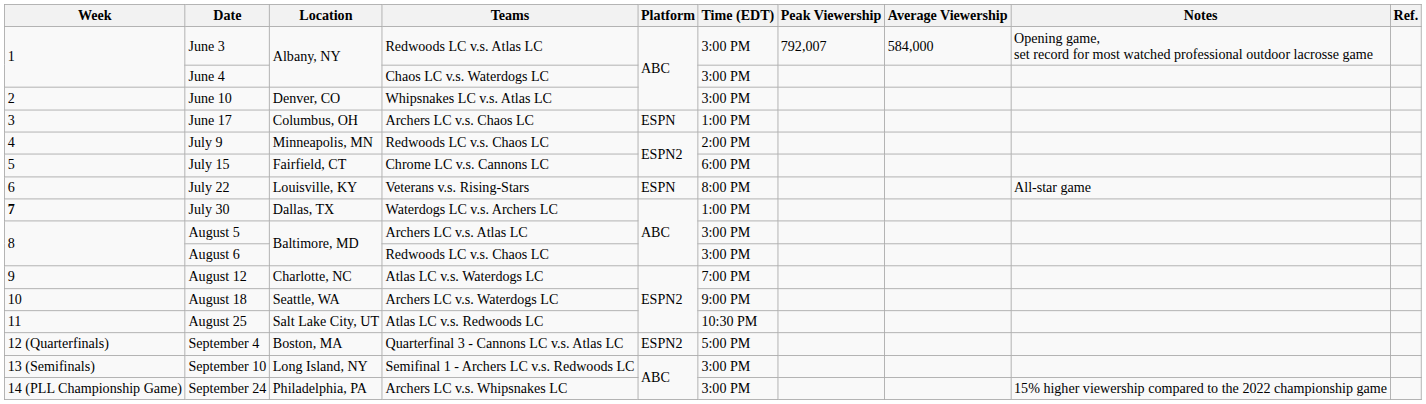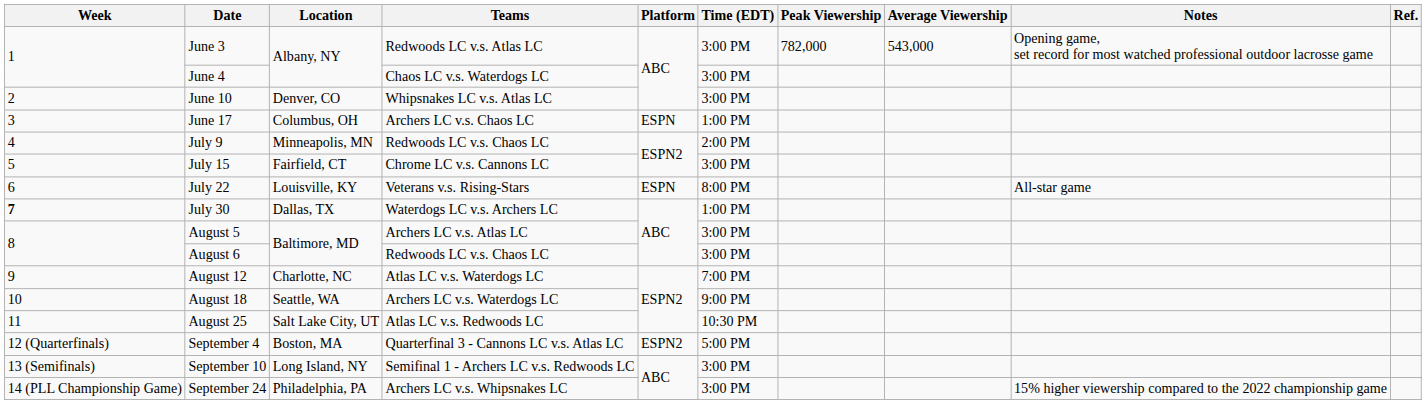June 3 | Peak Viewership: 792,007 -> 782,000
June 3 | Average Viewership: 584,000 -> 543,000
July 15 | Time (EDT): 6:00 PM -> 3:00 PM
